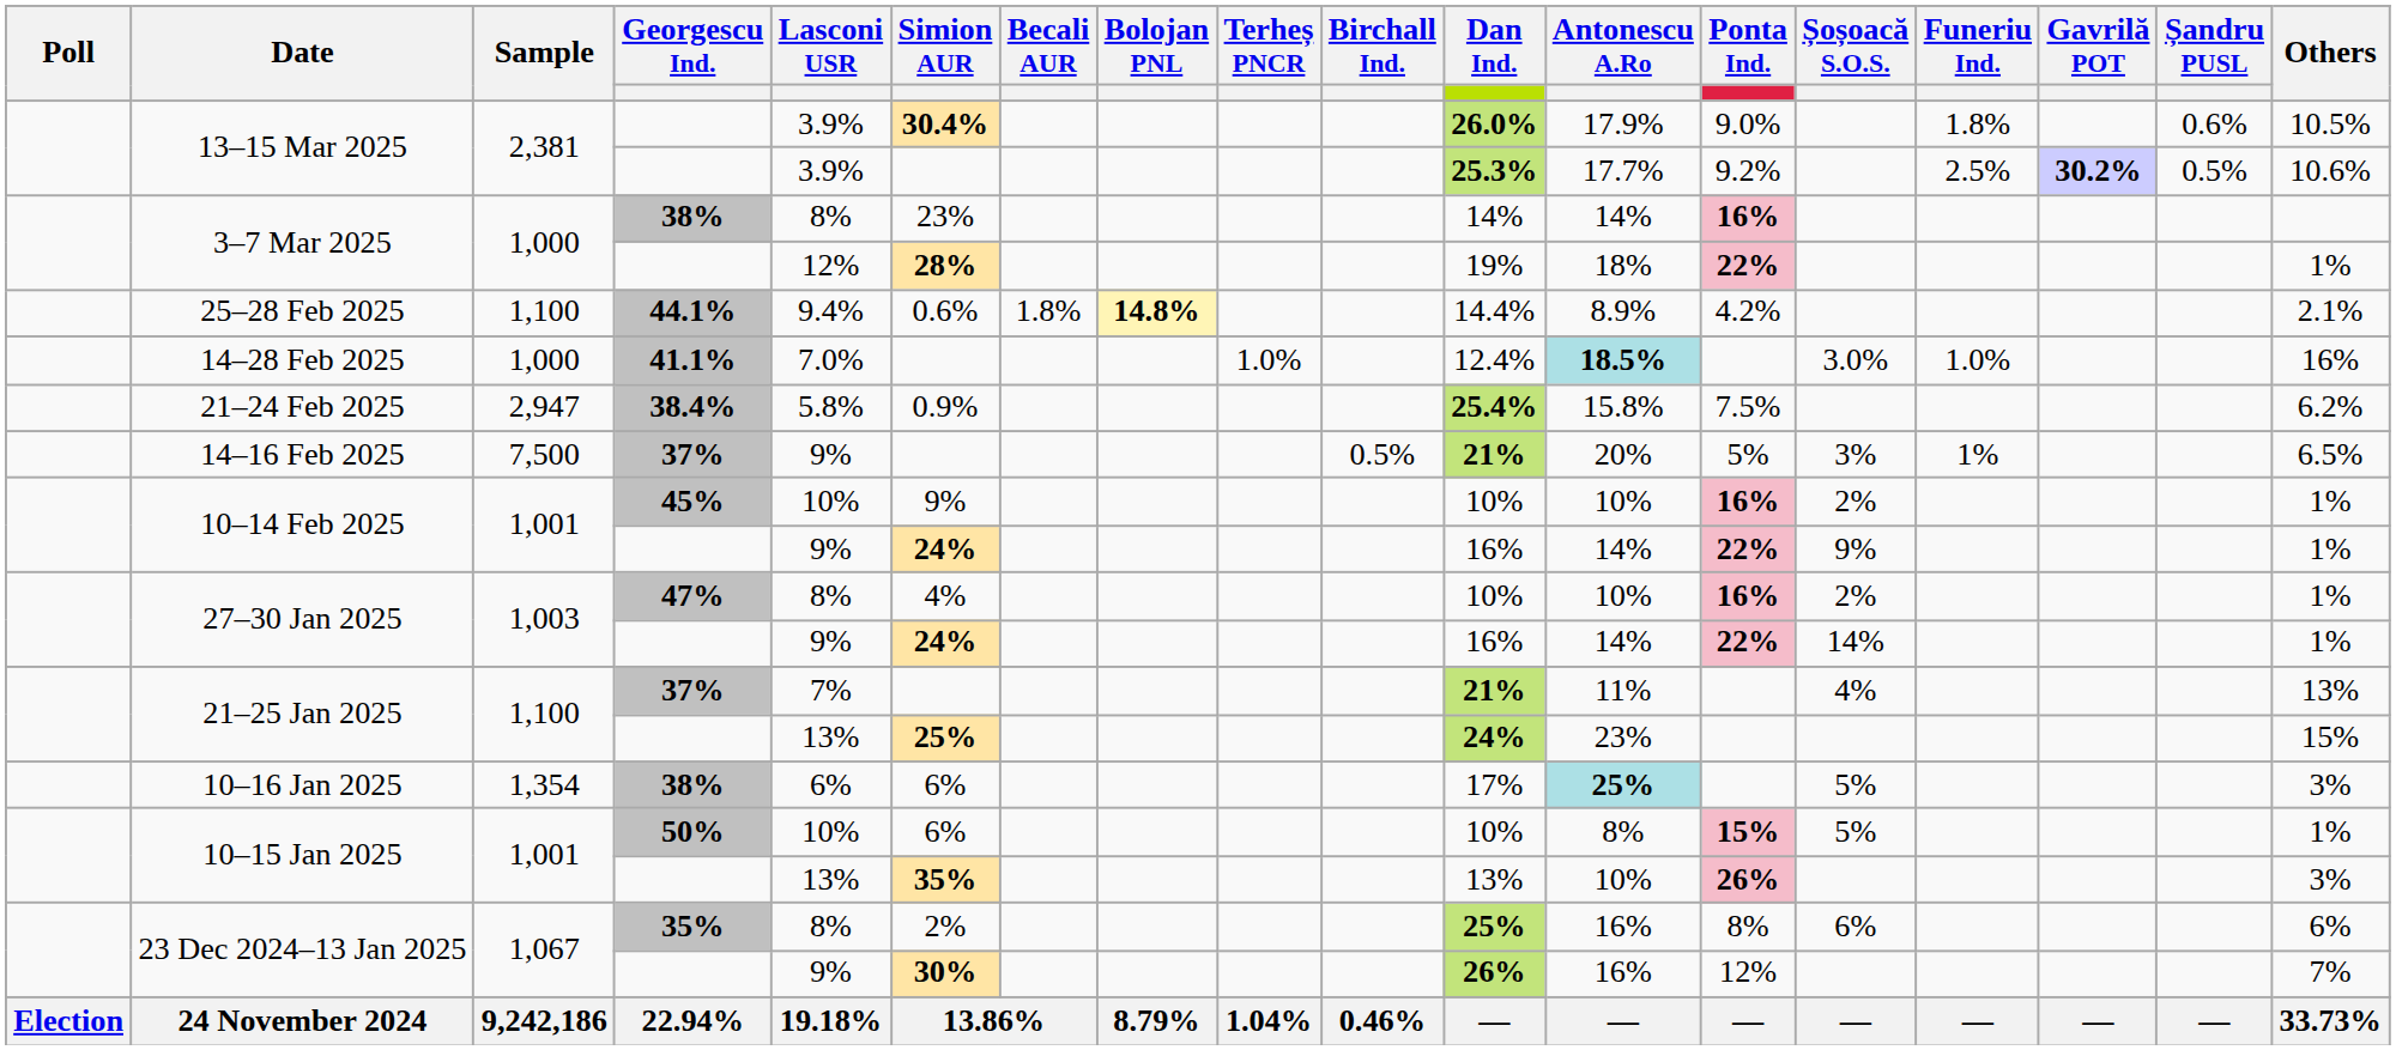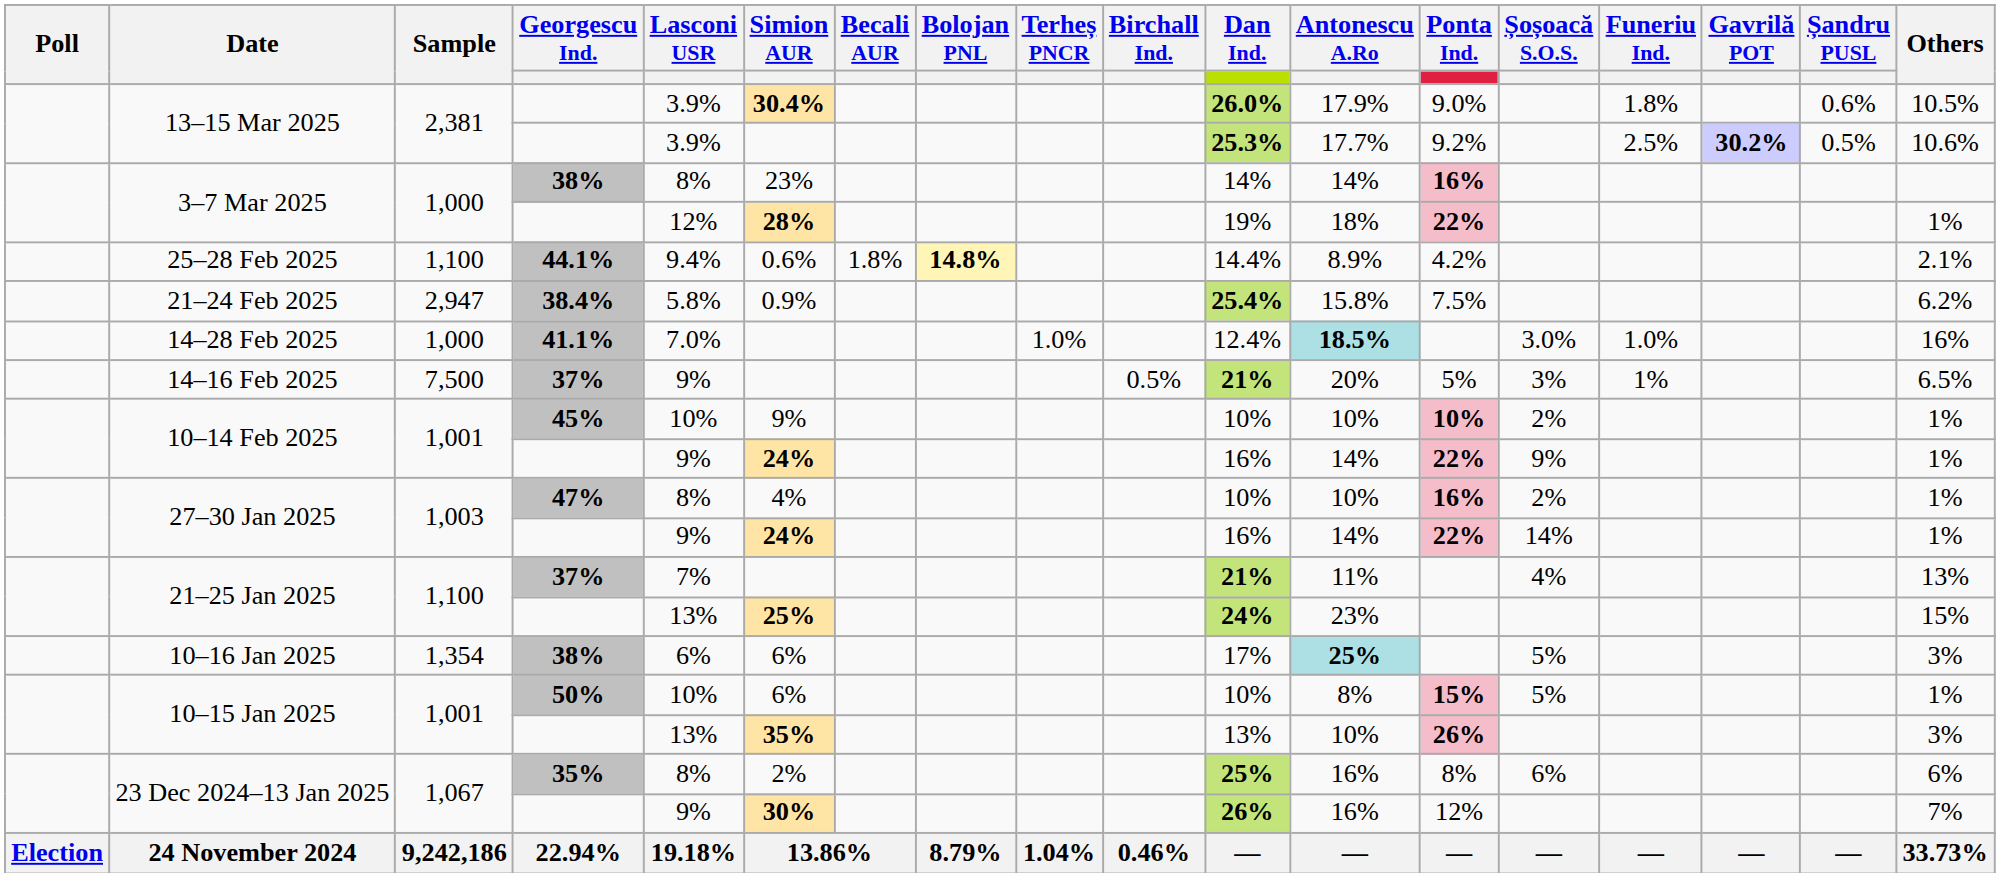rows swapped: 14–28 Feb 2025 <-> 21–24 Feb 2025
10–14 Feb 2025 / 45% | Ponta Ind.: 16% -> 10%
